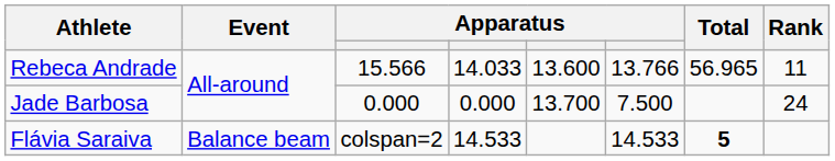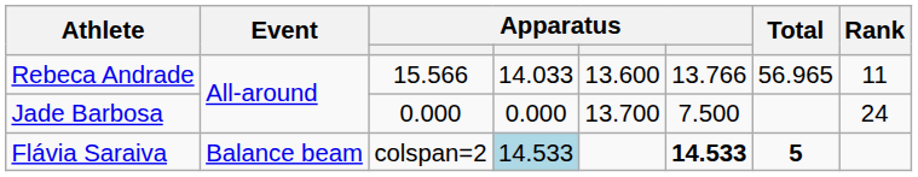Flávia Saraiva | column 4: no background -> lightblue background
Flávia Saraiva | column 6: normal -> bold
